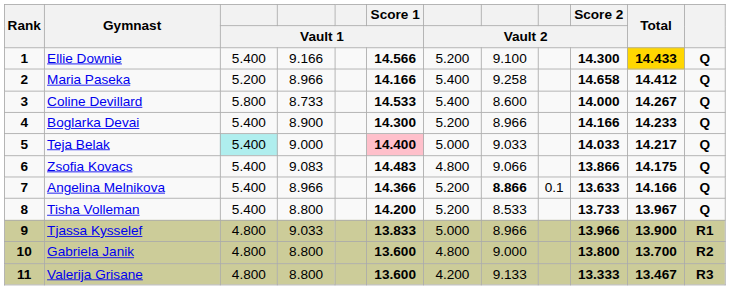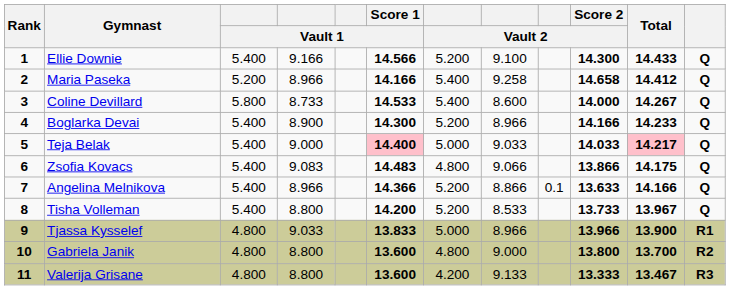Ellie Downie | Total: gold background -> no background
Teja Belak | column 3: paleturquoise background -> no background
Teja Belak | Total: no background -> pink background
Angelina Melnikova | column 8: bold -> normal
